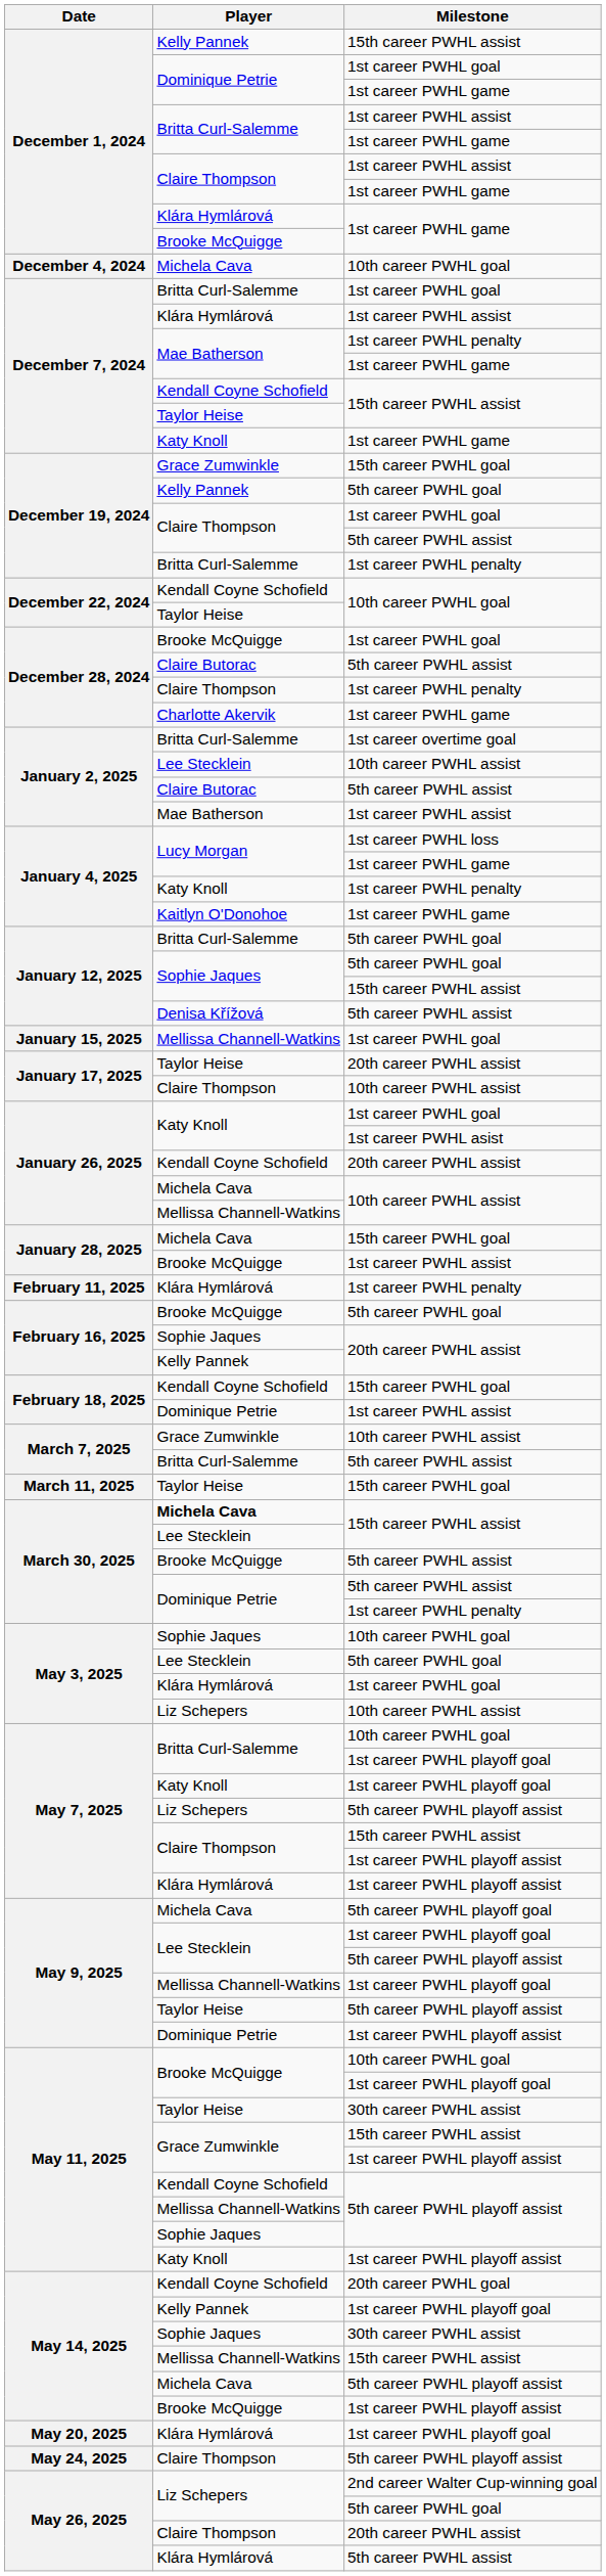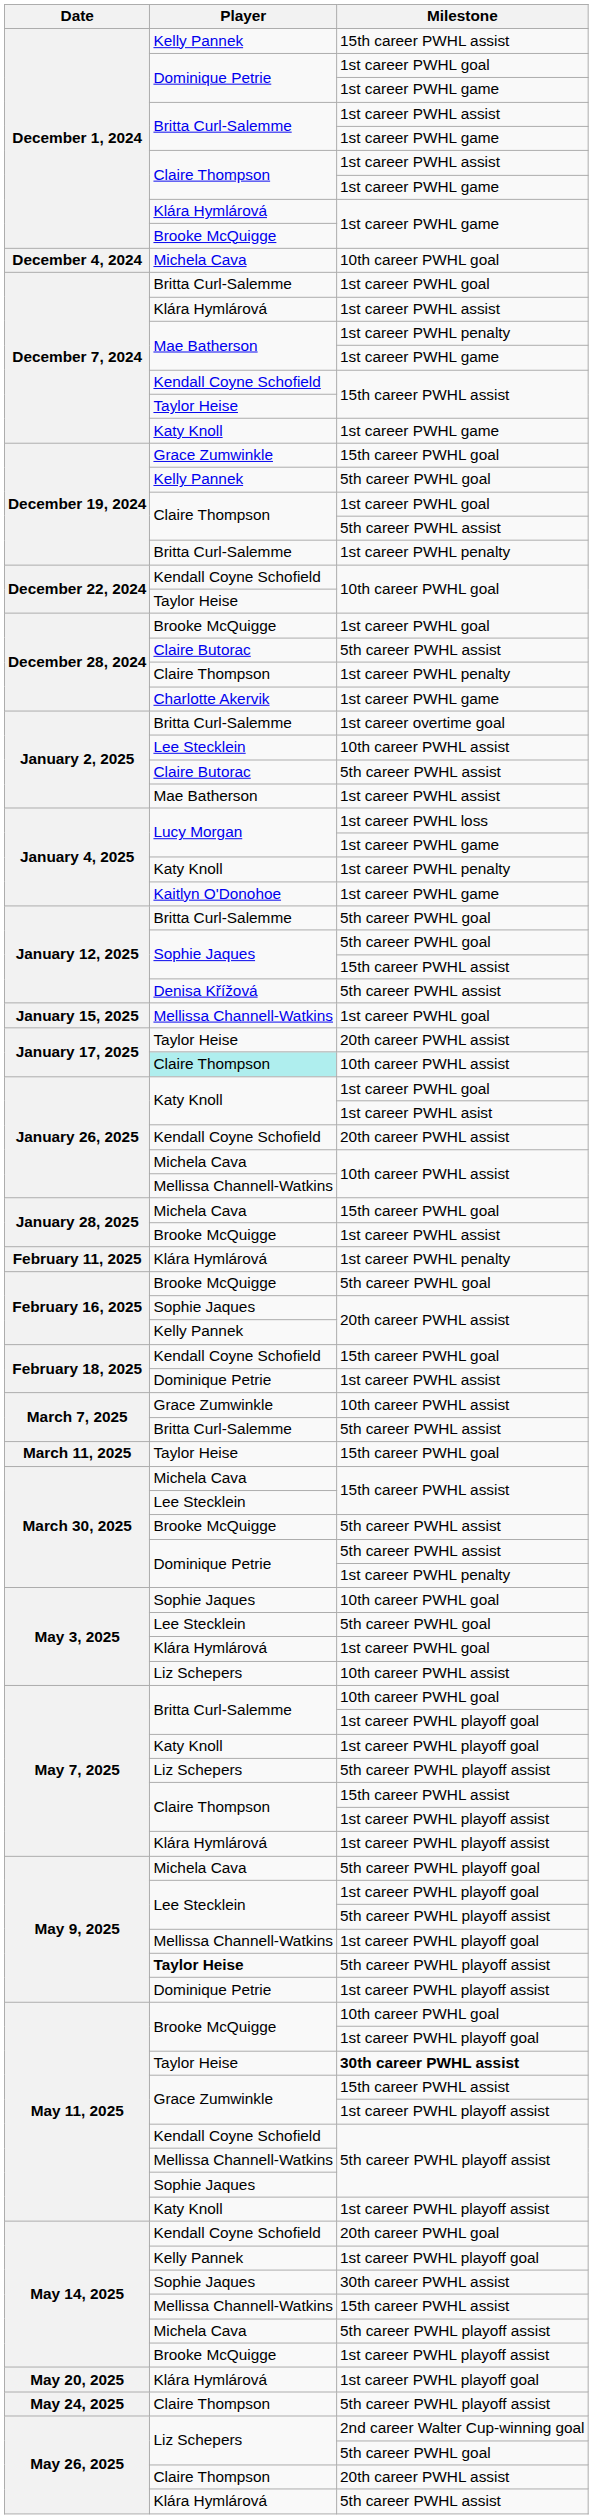row 44 | Player: no background -> paleturquoise background
row 61 | Player: bold -> normal
row 81 | Player: normal -> bold
row 85 | Milestone: normal -> bold
